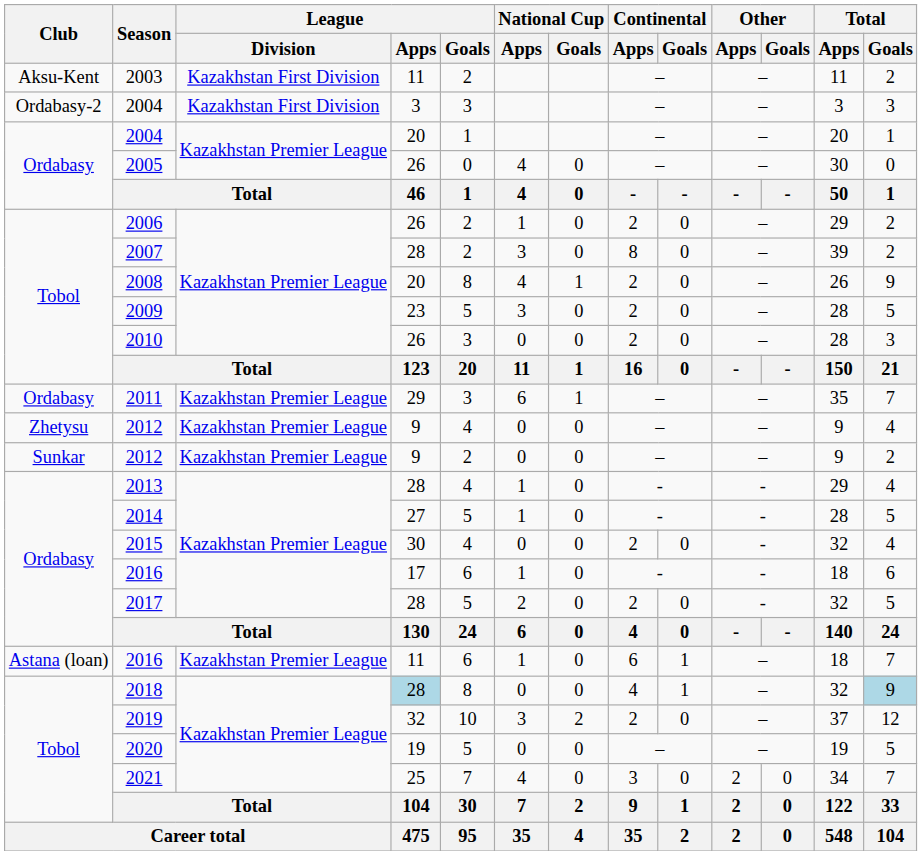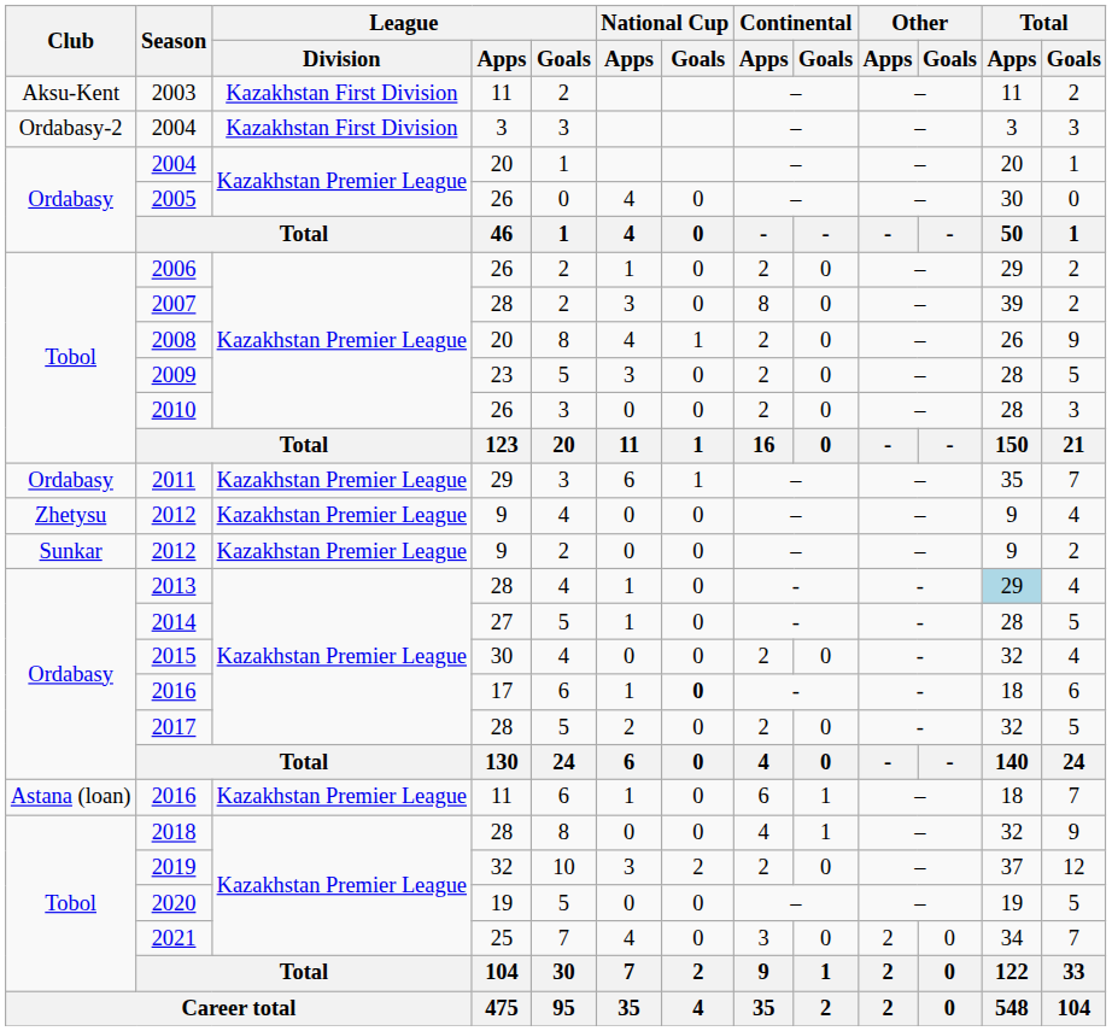2013 | Total / Apps: no background -> lightblue background
Ordabasy / 2016 | National Cup / Goals: normal -> bold
2018 | League / Apps: lightblue background -> no background
2018 | Total / Goals: lightblue background -> no background
